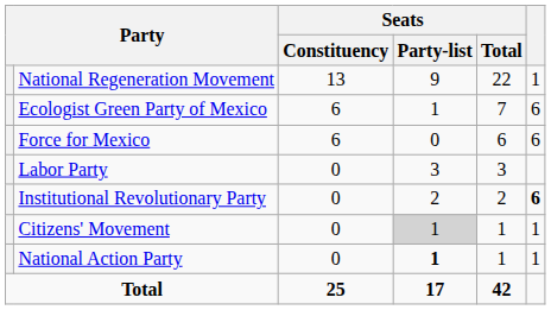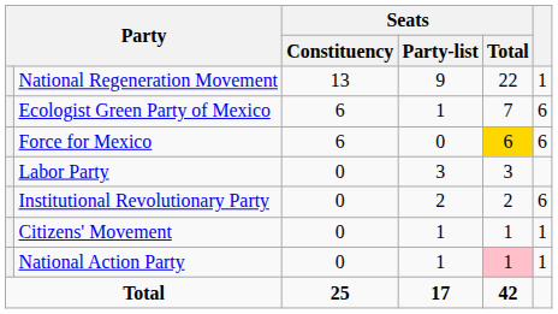Force for Mexico | Seats / Total: no background -> gold background
Institutional Revolutionary Party | column 6: bold -> normal
Citizens' Movement | Seats / Party-list: lightgrey background -> no background
National Action Party | Seats / Party-list: bold -> normal
National Action Party | Seats / Total: no background -> pink background
